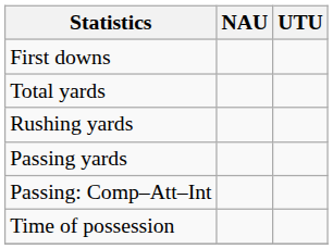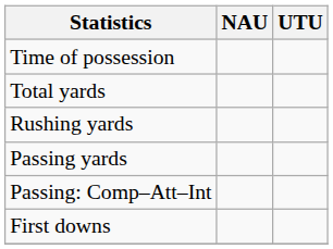rows swapped: First downs <-> Time of possession
